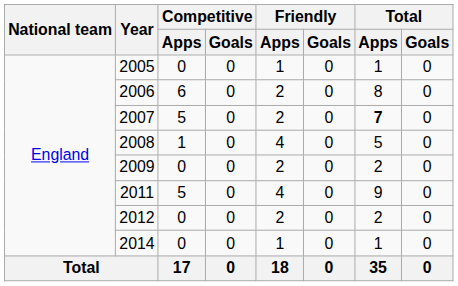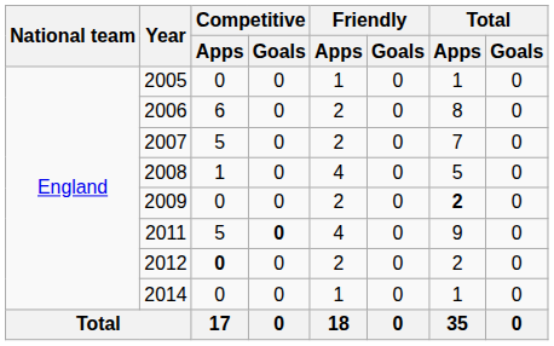2007 | Total / Apps: bold -> normal
2009 | Total / Apps: normal -> bold
2011 | Competitive / Goals: normal -> bold
2012 | Competitive / Apps: normal -> bold
